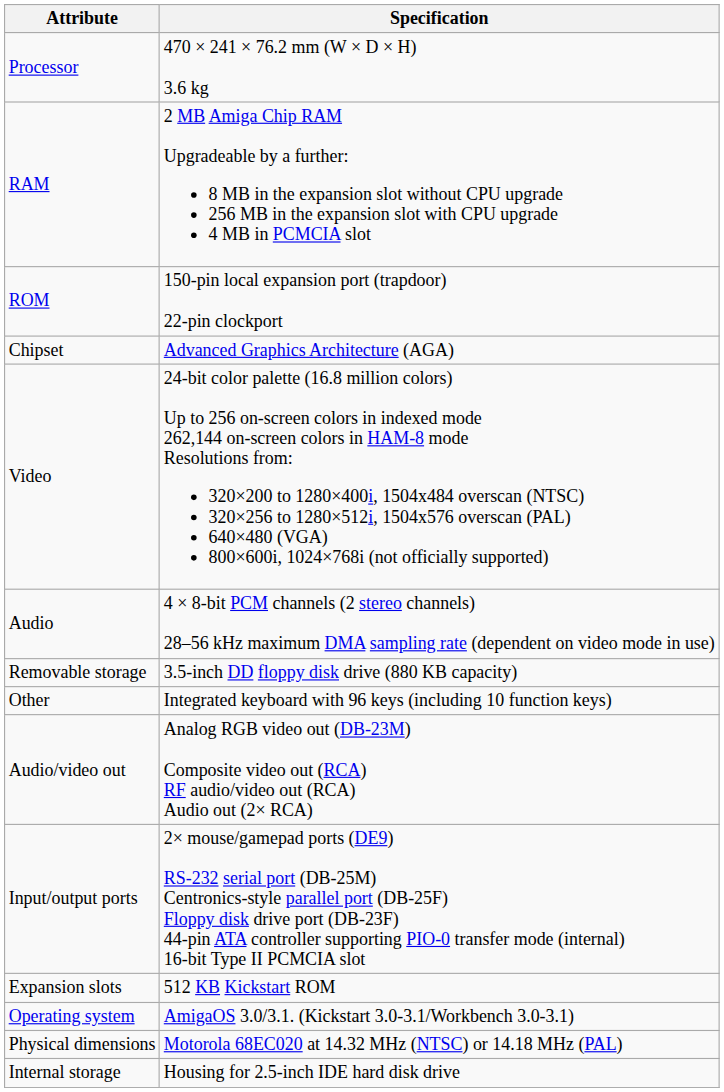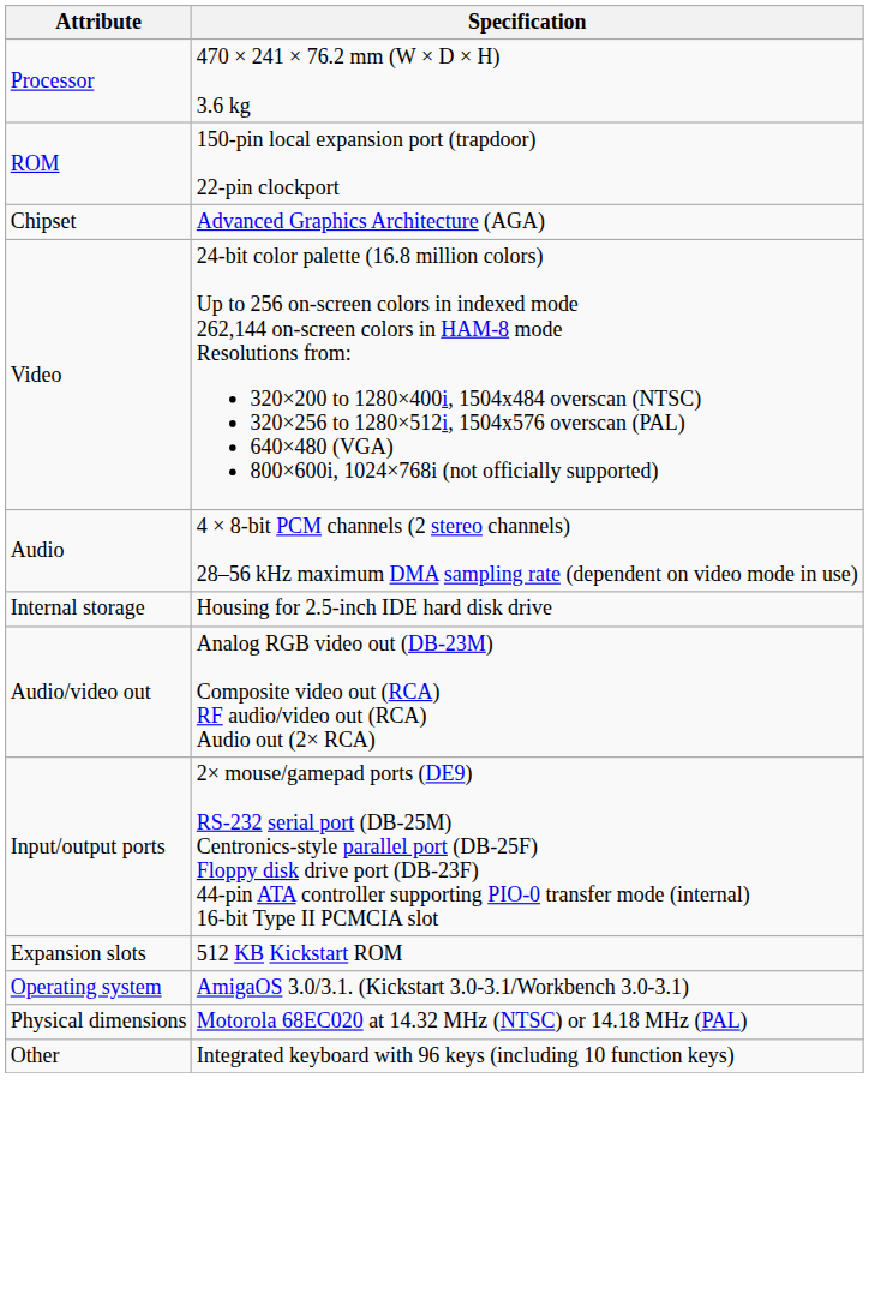- row: RAM | 2 MB Amiga Chip RAM Upgradeable by a further: 8 MB in the expansion slot without CPU upgrade 256 MB in the expansion slot with CPU upgrade 4 MB in PCMCIA slot
- row: Removable storage | 3.5-inch DD floppy disk drive (880 KB capacity)
rows swapped: Internal storage <-> Other
